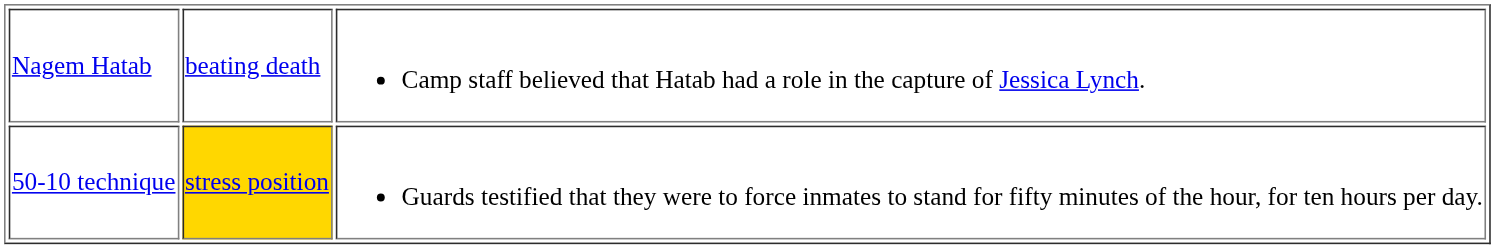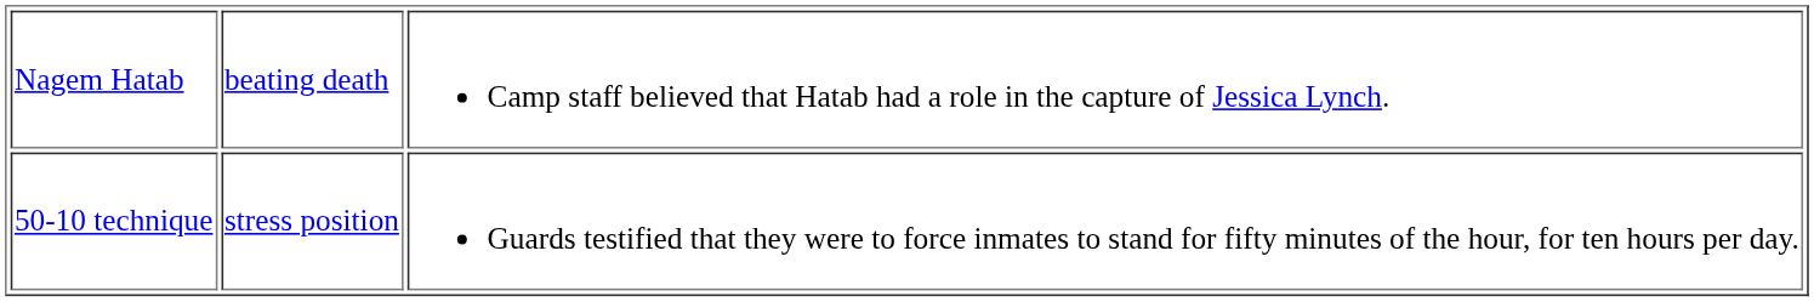50-10 technique | column 2: gold background -> no background
